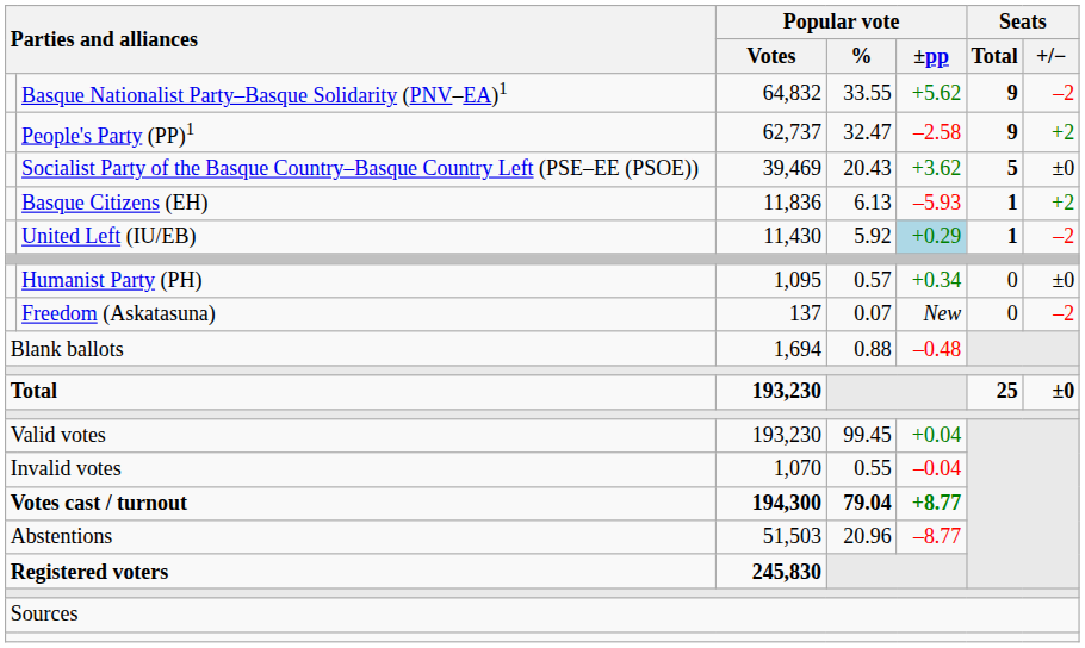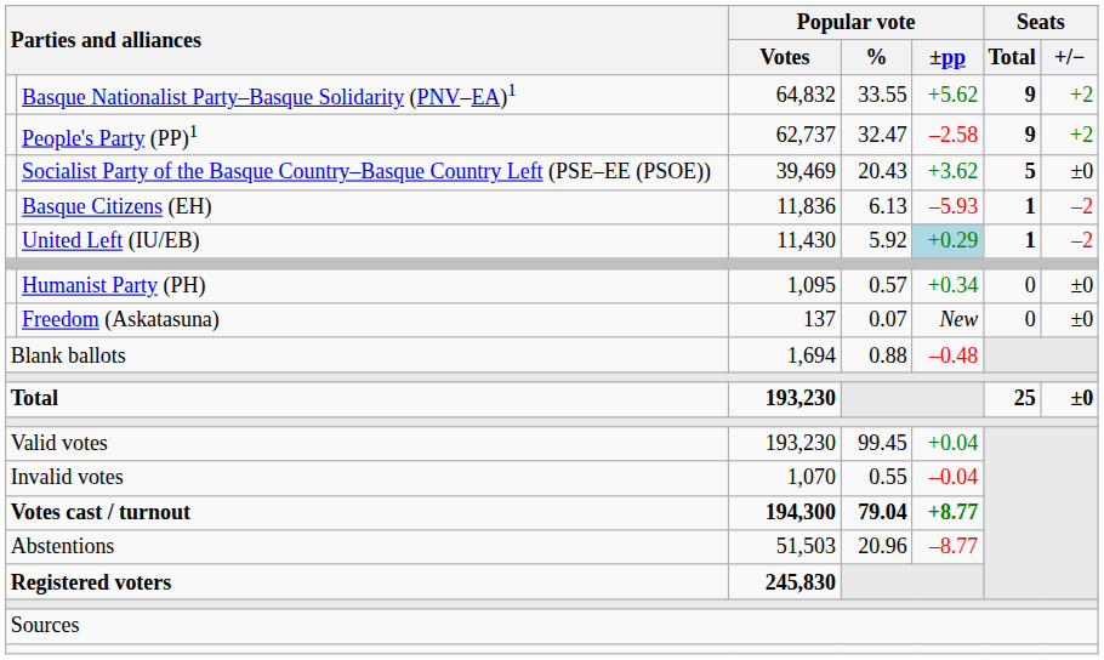Basque Nationalist Party–Basque Solidarity (PNV–EA)1 | Seats / +/−: –2 -> +2
Basque Citizens (EH) | Seats / +/−: +2 -> –2
Freedom (Askatasuna) | Seats / +/−: –2 -> ±0
